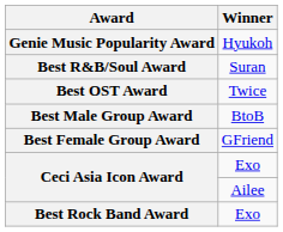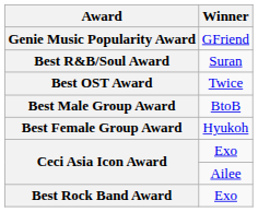row 2 | Winner: Hyukoh -> GFriend
row 6 | Winner: GFriend -> Hyukoh
